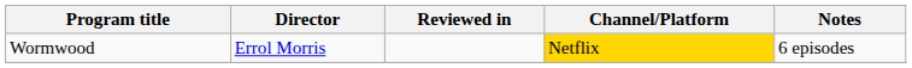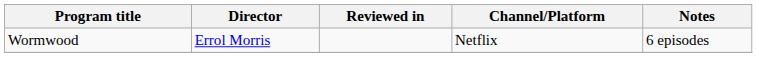Wormwood | Channel/Platform: gold background -> no background
